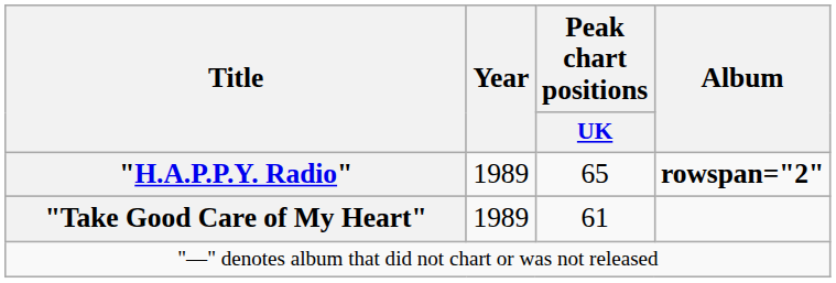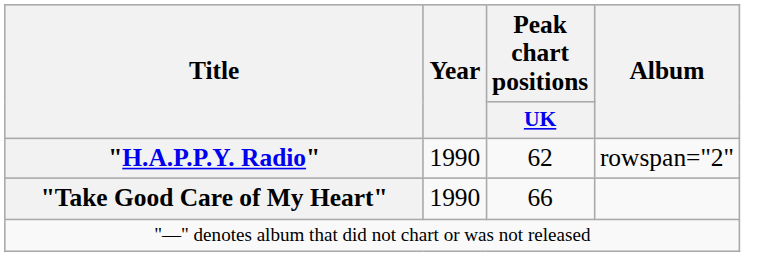"H.A.P.P.Y. Radio" | Year: 1989 -> 1990
"H.A.P.P.Y. Radio" | Peak chart positions / UK: 65 -> 62
"H.A.P.P.Y. Radio" | Album: bold -> normal
"Take Good Care of My Heart" | Year: 1989 -> 1990
"Take Good Care of My Heart" | Peak chart positions / UK: 61 -> 66
